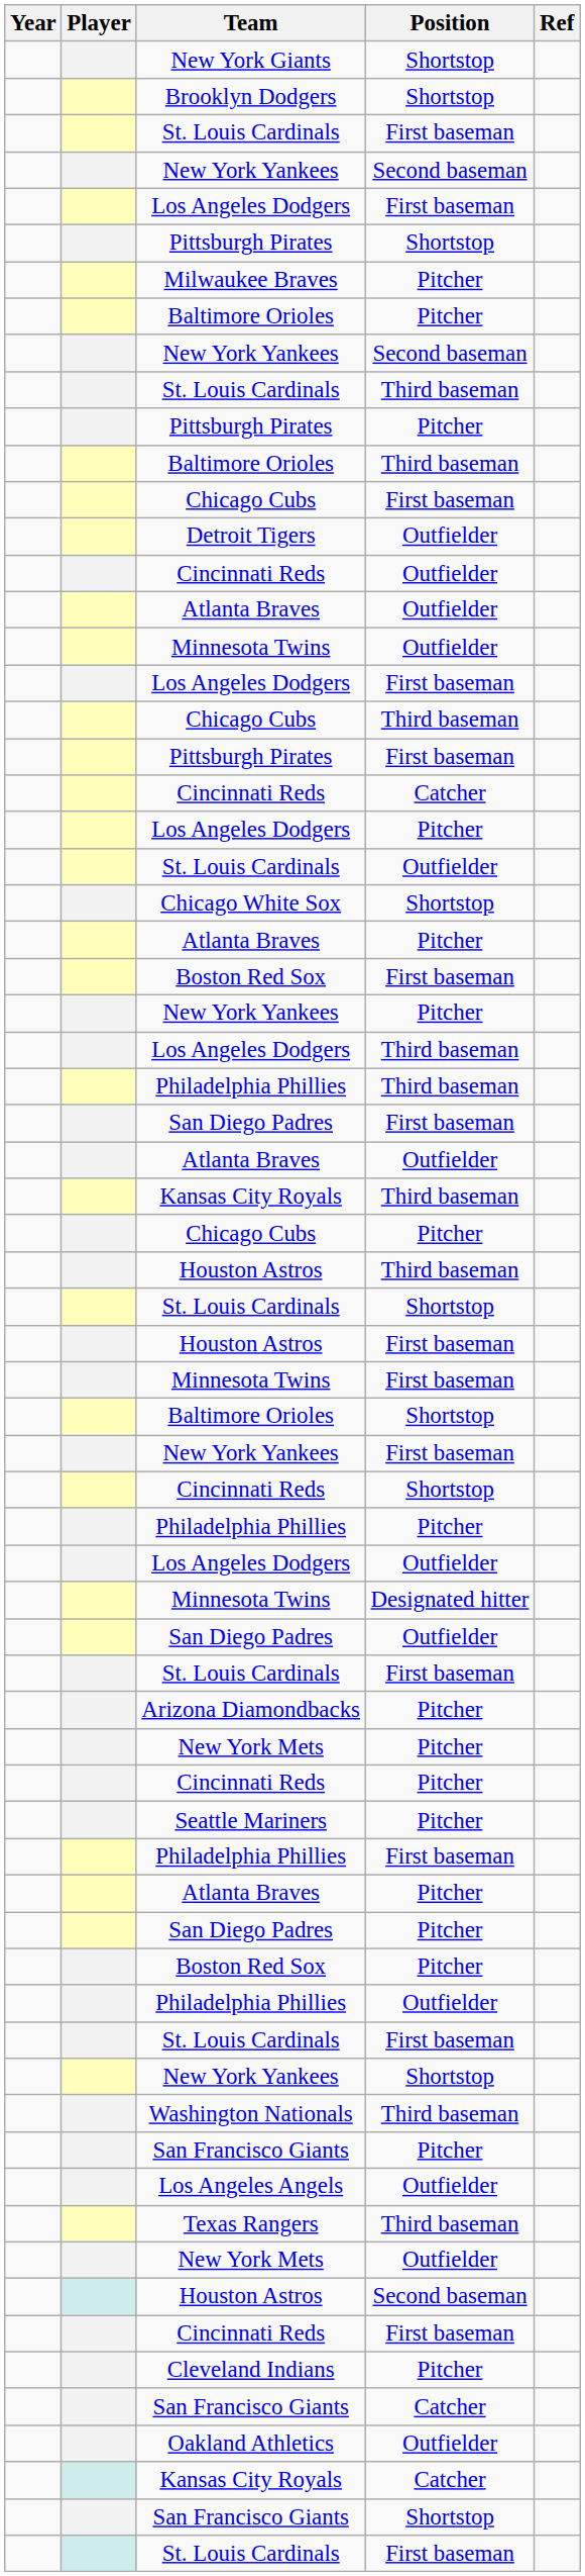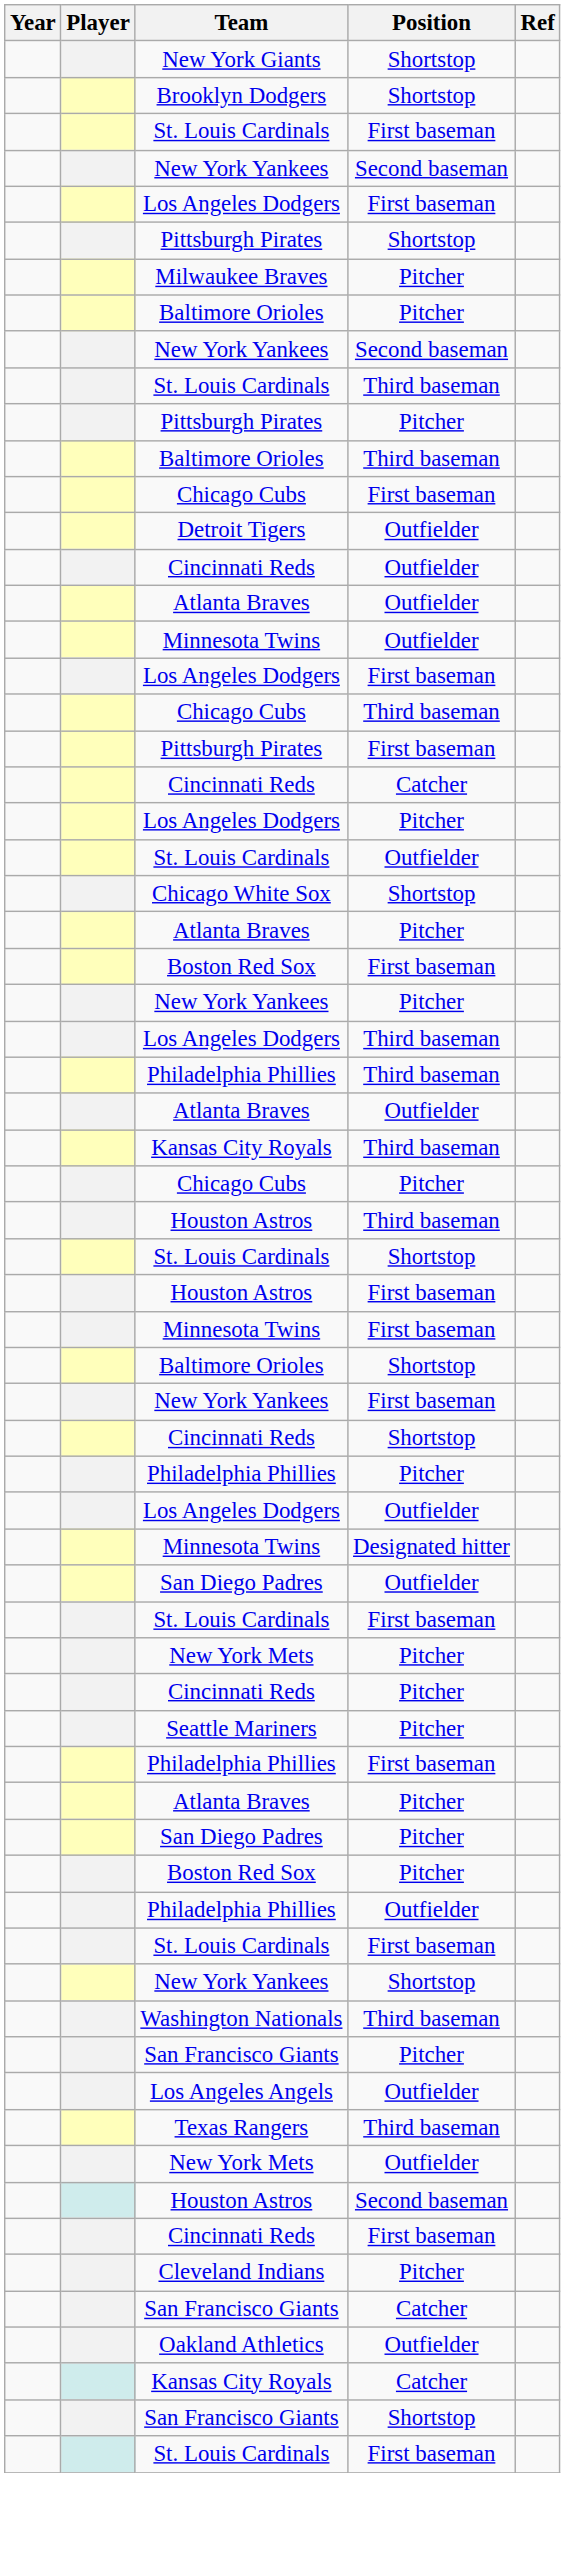- row: San Diego Padres | First baseman
- row: Arizona Diamondbacks | Pitcher
